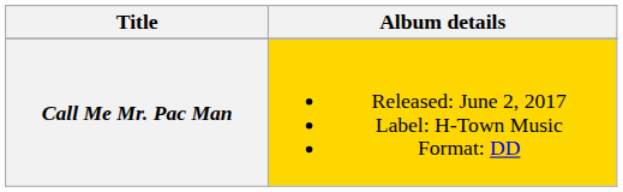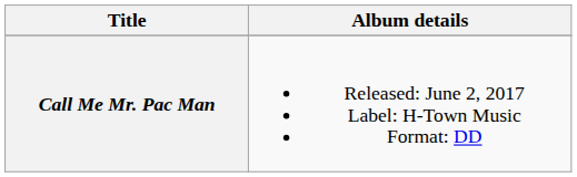Call Me Mr. Pac Man | Album details: gold background -> no background
